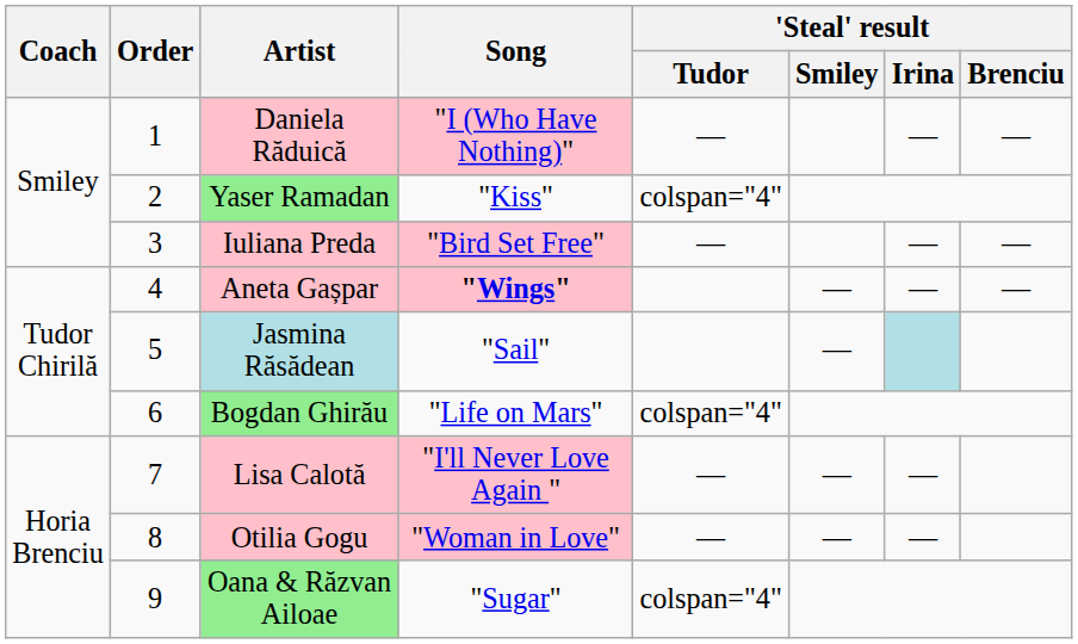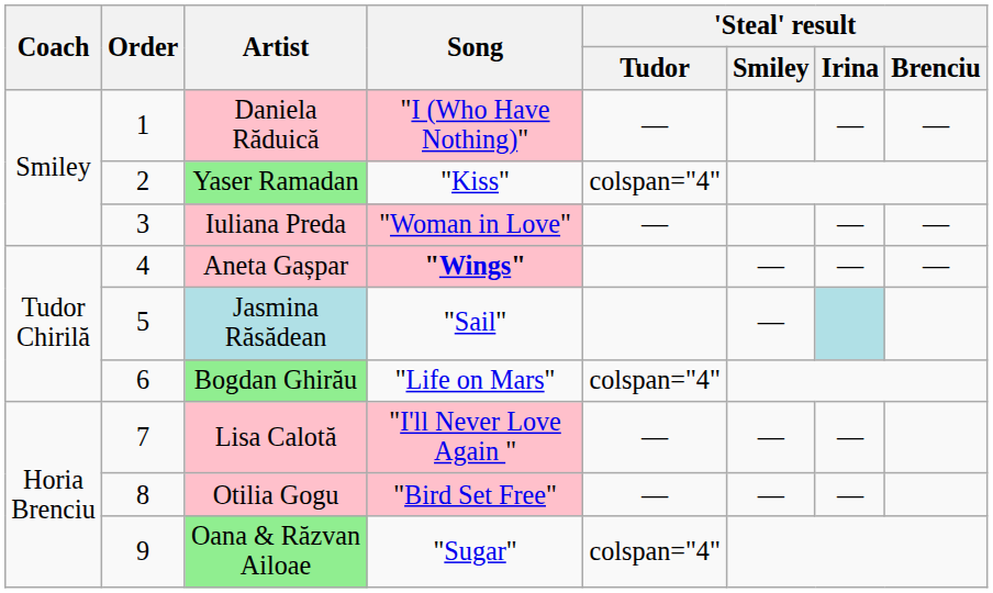Iuliana Preda | Song: "Bird Set Free" -> "Woman in Love"
Otilia Gogu | Song: "Woman in Love" -> "Bird Set Free"
